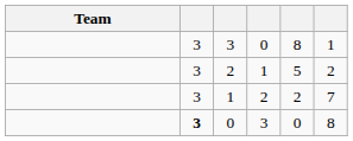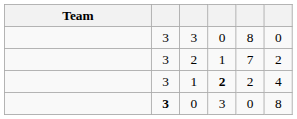row 2 | column 6: 1 -> 0
row 3 | column 5: 5 -> 7
row 4 | column 4: normal -> bold
row 4 | column 6: 7 -> 4
